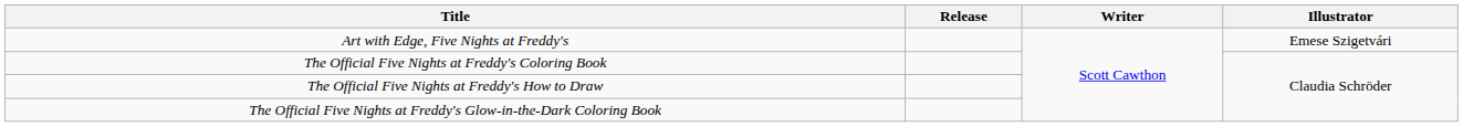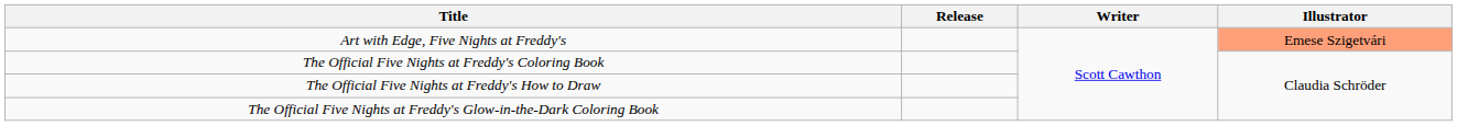Art with Edge, Five Nights at Freddy's | Illustrator: no background -> lightsalmon background
